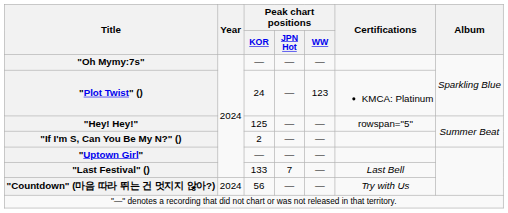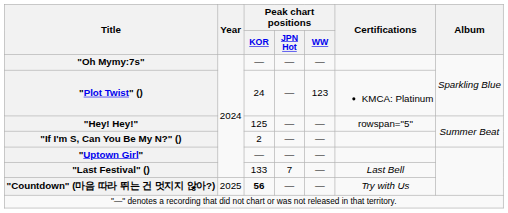"Countdown" (마음 따라 뛰는 건 멋지지 않아?) | Year: 2024 -> 2025
"Countdown" (마음 따라 뛰는 건 멋지지 않아?) | Peak chart positions / KOR: normal -> bold
